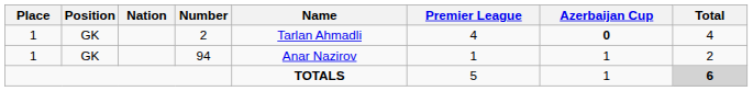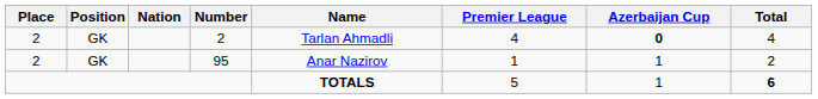row 2 | Place: 1 -> 2
row 3 | Place: 1 -> 2
row 3 | Number: 94 -> 95
row 4 | Total: lightgrey background -> no background
